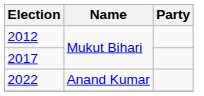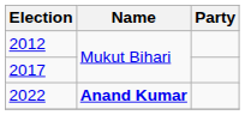2022 | Name: normal -> bold
